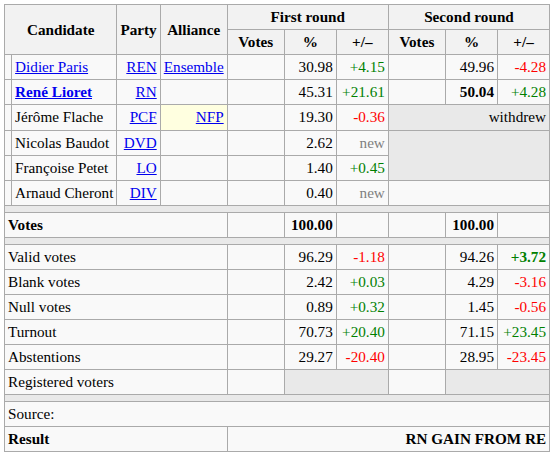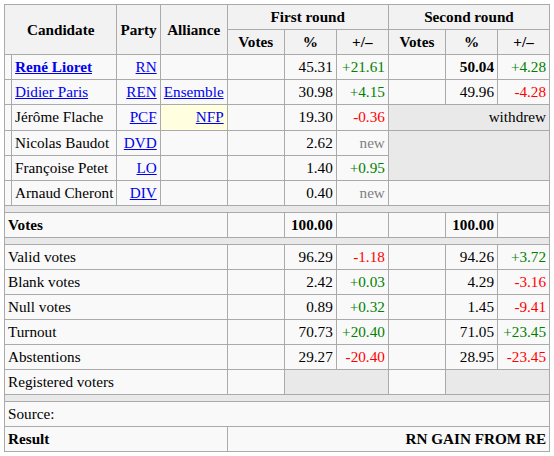rows swapped: René Lioret <-> Didier Paris
Françoise Petet | First round / +/–: +0.45 -> +0.95
Valid votes | Second round / +/–: bold -> normal
Null votes | Second round / +/–: -0.56 -> -9.41
Turnout | Second round / %: 71.15 -> 71.05
